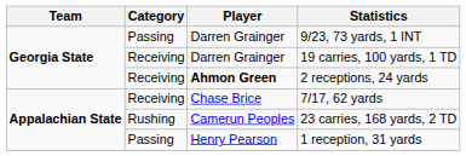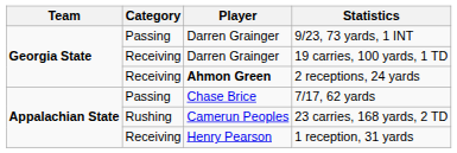7/17, 62 yards | Category: Receiving -> Passing
1 reception, 31 yards | Category: Passing -> Receiving
